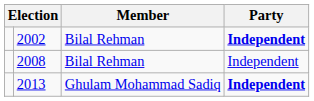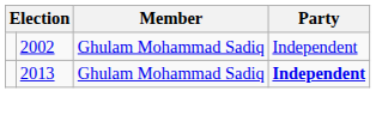2002 | Member: Bilal Rehman -> Ghulam Mohammad Sadiq
2002 | Party: bold -> normal
- row: 2008 | Bilal Rehman | Independent
